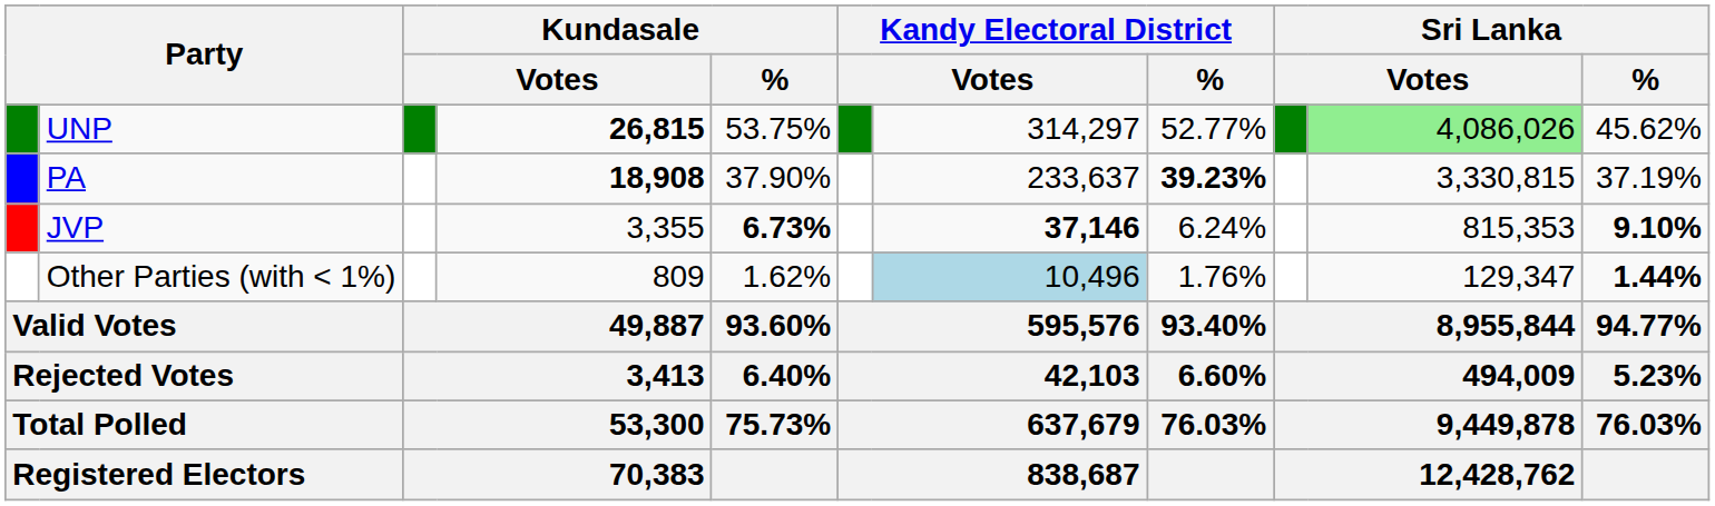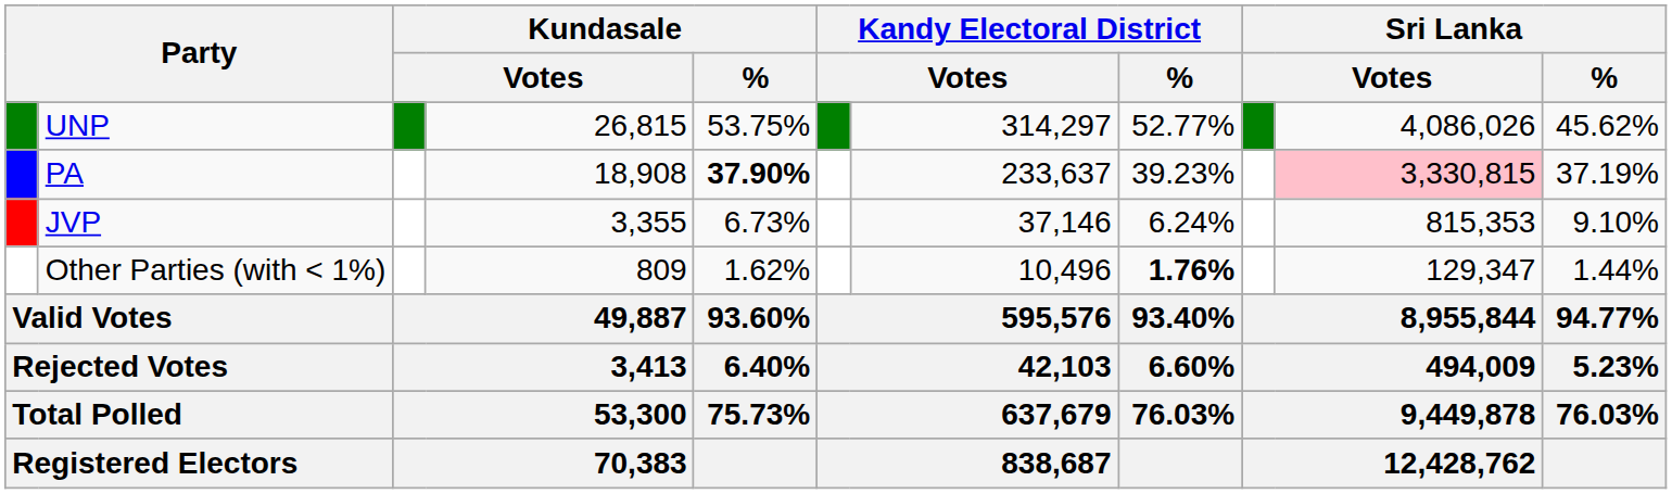UNP | column 4: bold -> normal
UNP | column 10: lightgreen background -> no background
PA | column 4: bold -> normal
PA | Kundasale / %: normal -> bold
PA | Kandy Electoral District / %: bold -> normal
PA | column 10: no background -> pink background
JVP | Kundasale / %: bold -> normal
JVP | column 7: bold -> normal
JVP | Sri Lanka / %: bold -> normal
Other Parties (with < 1%) | column 7: lightblue background -> no background
Other Parties (with < 1%) | Kandy Electoral District / %: normal -> bold
Other Parties (with < 1%) | Sri Lanka / %: bold -> normal
